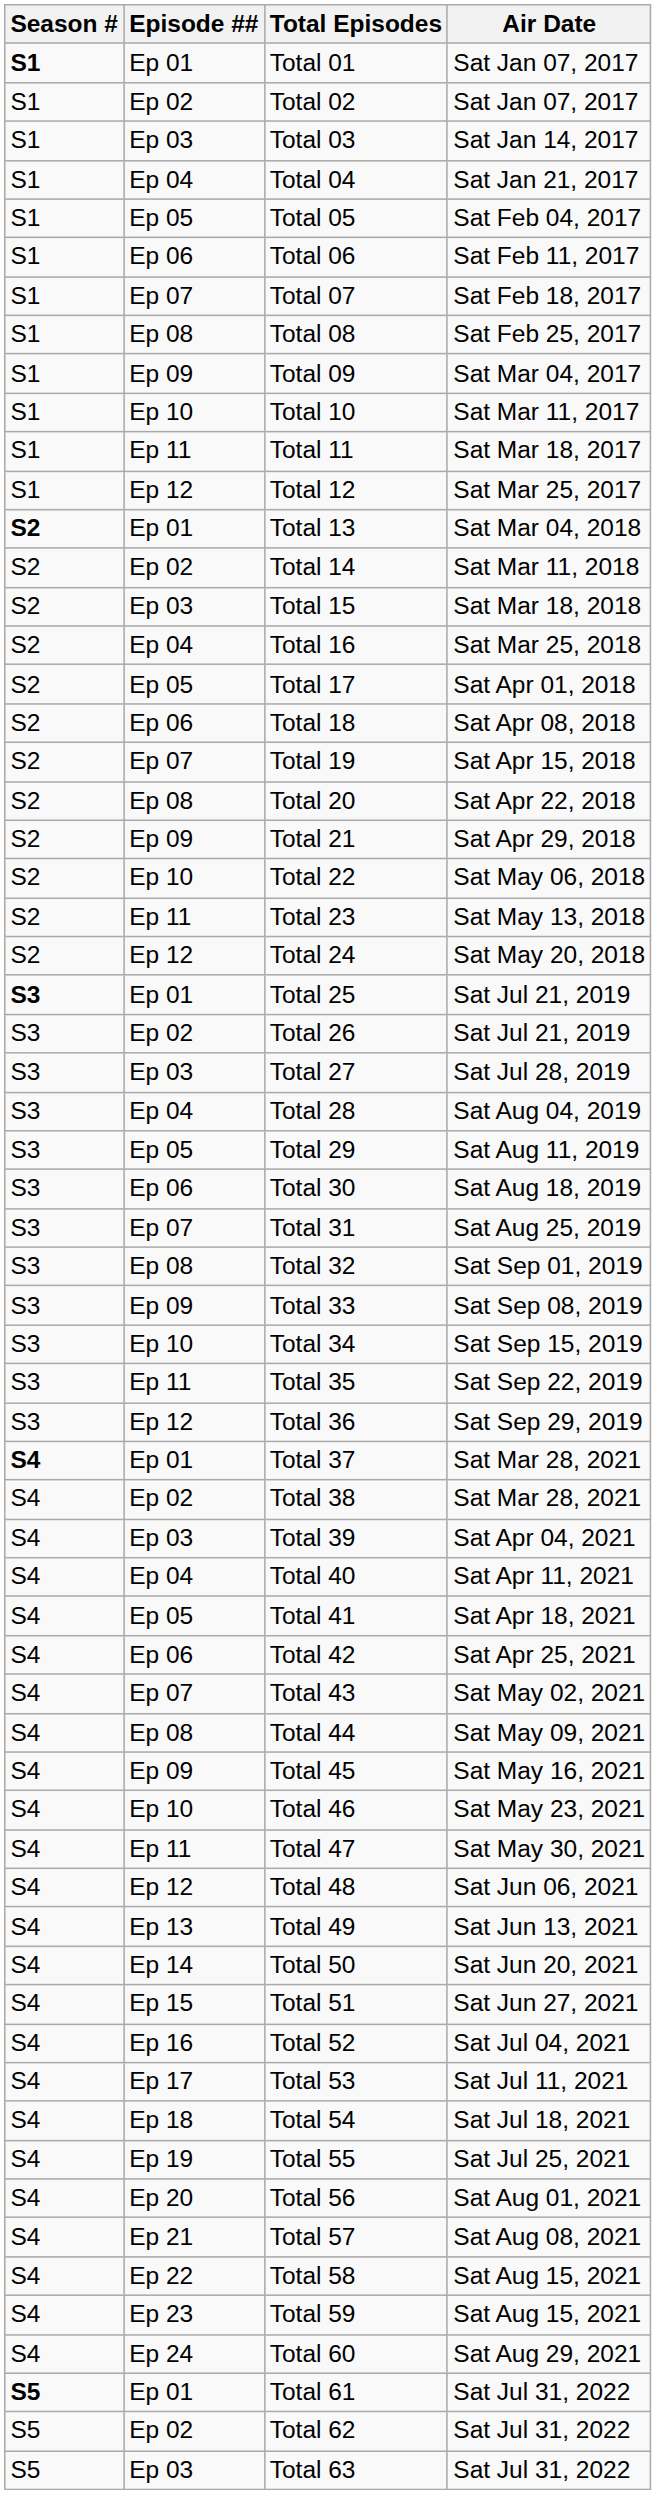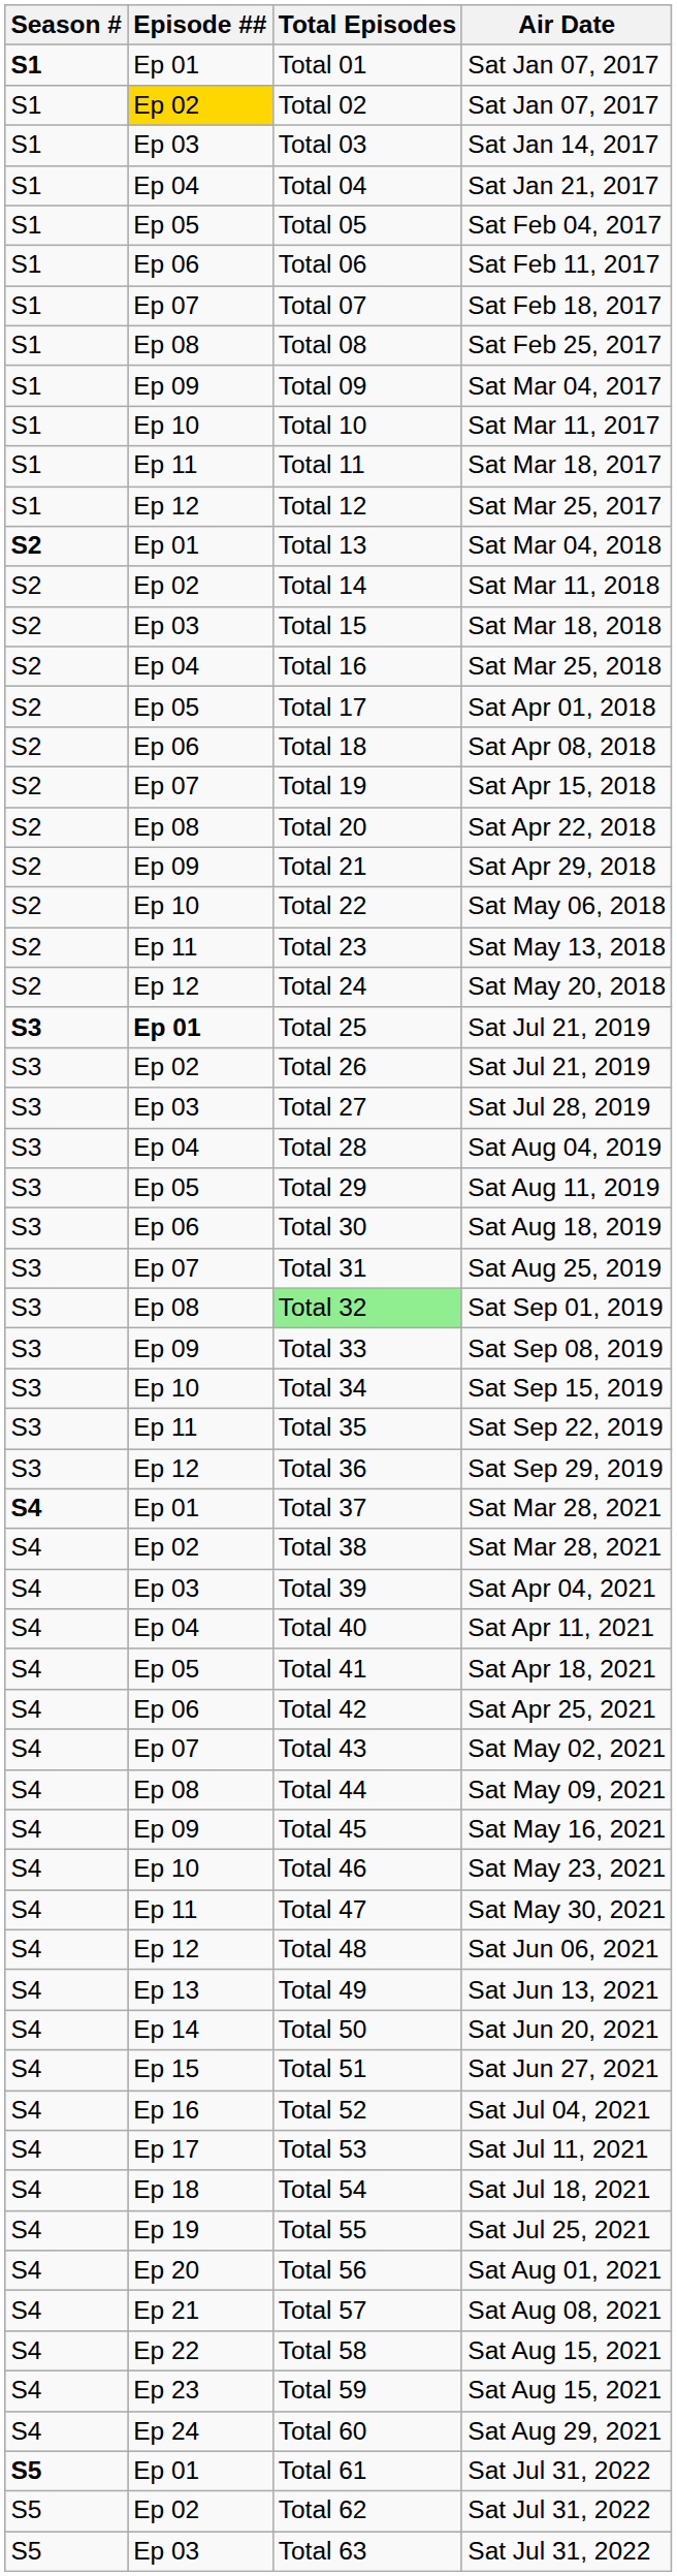row 3 | Episode ##: no background -> gold background
row 26 | Episode ##: normal -> bold
row 33 | Total Episodes: no background -> lightgreen background
